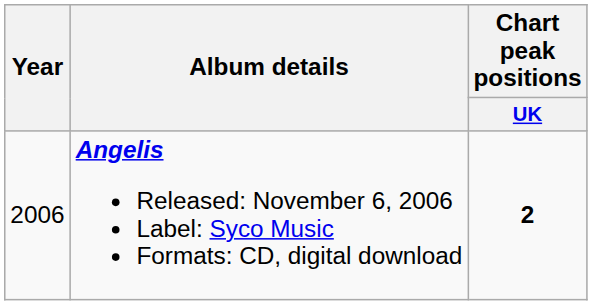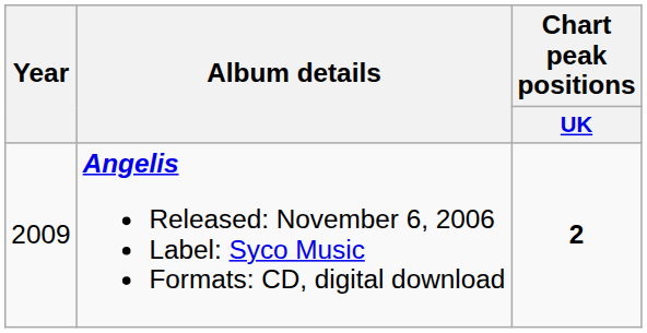row 3 | Year: 2006 -> 2009
